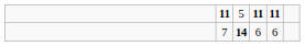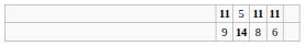row 2 | column 2: 7 -> 9
row 2 | column 4: 6 -> 8
